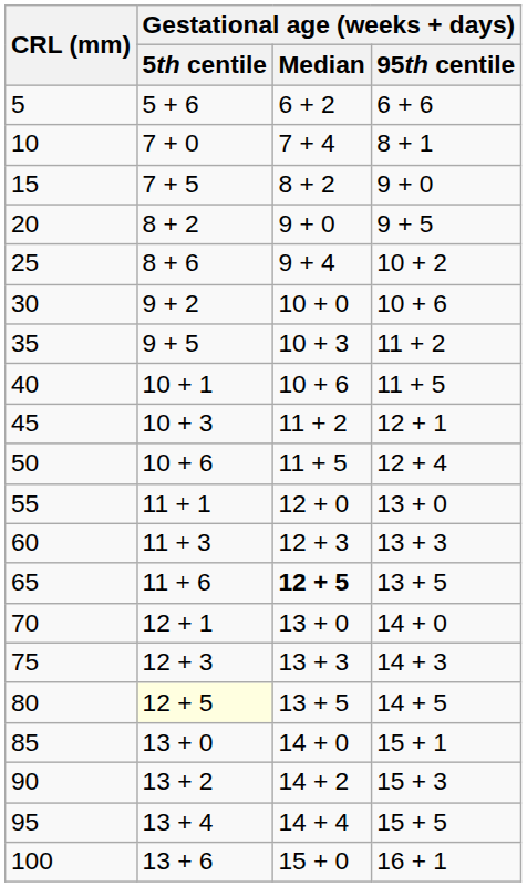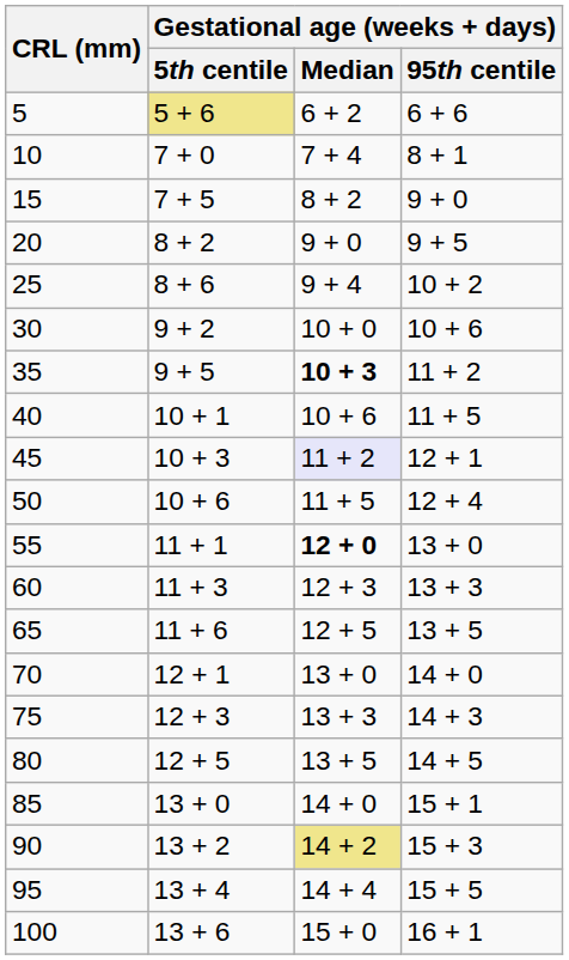5 | Gestational age (weeks + days) / 5th centile: no background -> khaki background
35 | Gestational age (weeks + days) / Median: normal -> bold
45 | Gestational age (weeks + days) / Median: no background -> lavender background
55 | Gestational age (weeks + days) / Median: normal -> bold
65 | Gestational age (weeks + days) / Median: bold -> normal
80 | Gestational age (weeks + days) / 5th centile: lightyellow background -> no background
90 | Gestational age (weeks + days) / Median: no background -> khaki background
